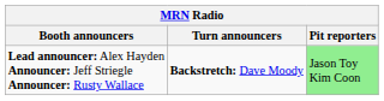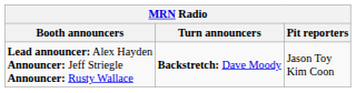row 3 | Pit reporters: lightgreen background -> no background
